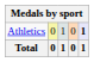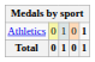Athletics | column 5: lavender background -> no background
